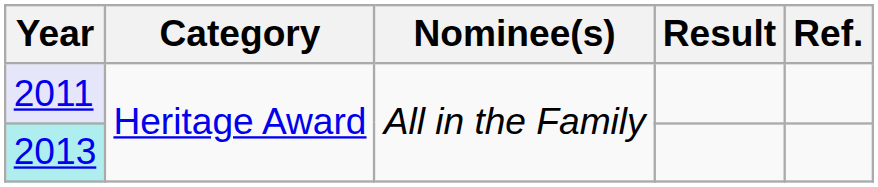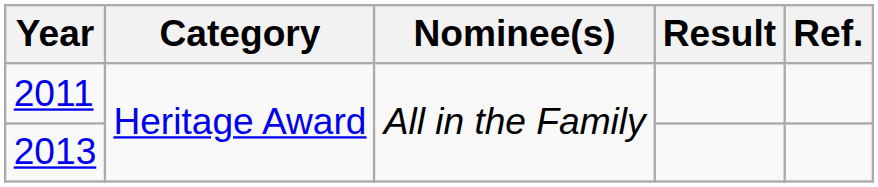row 2 | Year: lavender background -> no background
row 3 | Year: paleturquoise background -> no background
